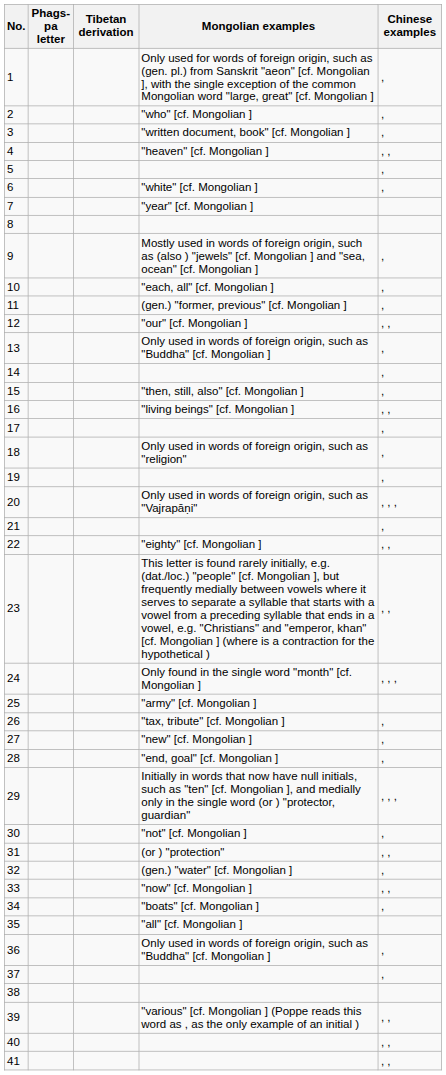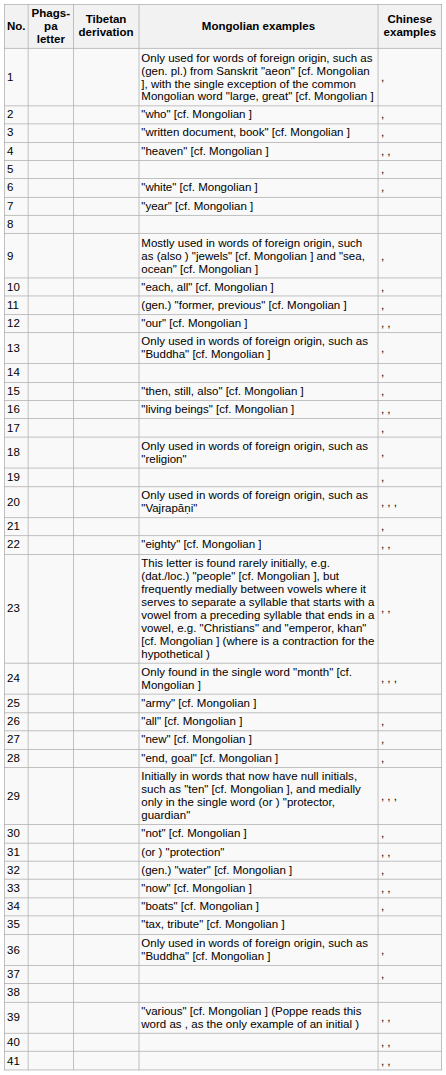26 | Mongolian examples: "tax, tribute" [cf. Mongolian ] -> "all" [cf. Mongolian ]
35 | Mongolian examples: "all" [cf. Mongolian ] -> "tax, tribute" [cf. Mongolian ]
